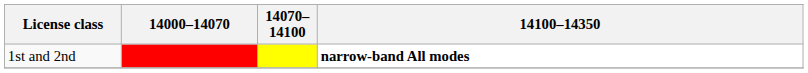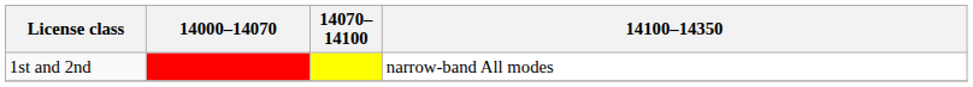1st and 2nd | 14100–14350: bold -> normal
